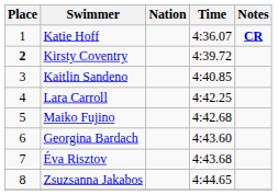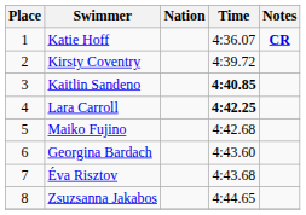Kirsty Coventry | Place: bold -> normal
Kaitlin Sandeno | Time: normal -> bold
Lara Carroll | Time: normal -> bold
